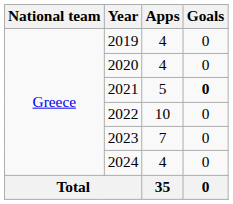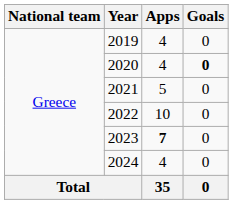2020 | Goals: normal -> bold
2021 | Goals: bold -> normal
2023 | Apps: normal -> bold
